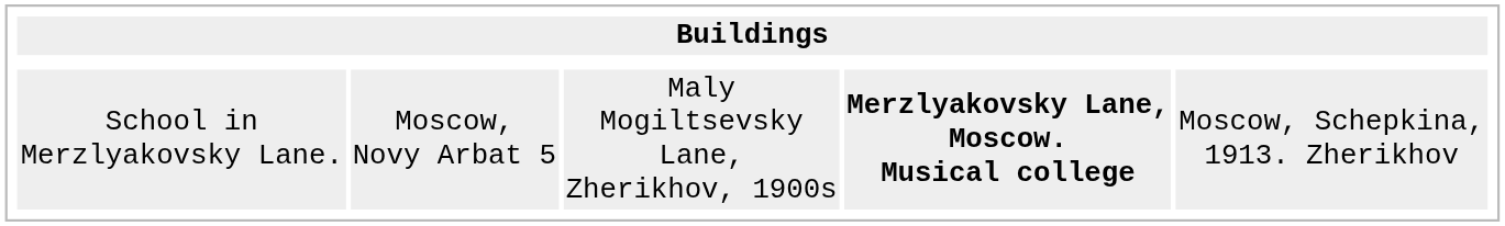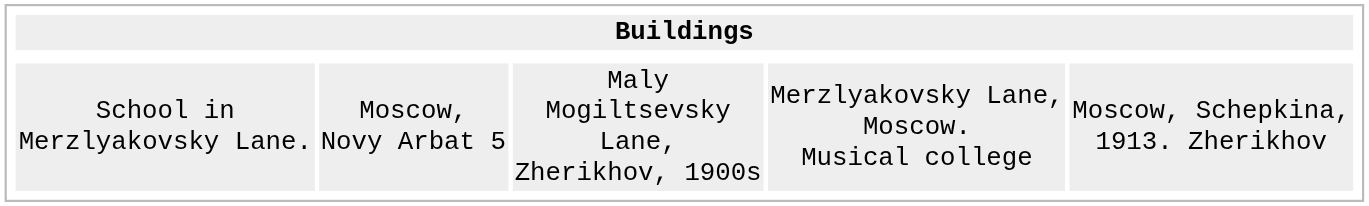School in Merzlyakovsky Lane. | column 4: bold -> normal
